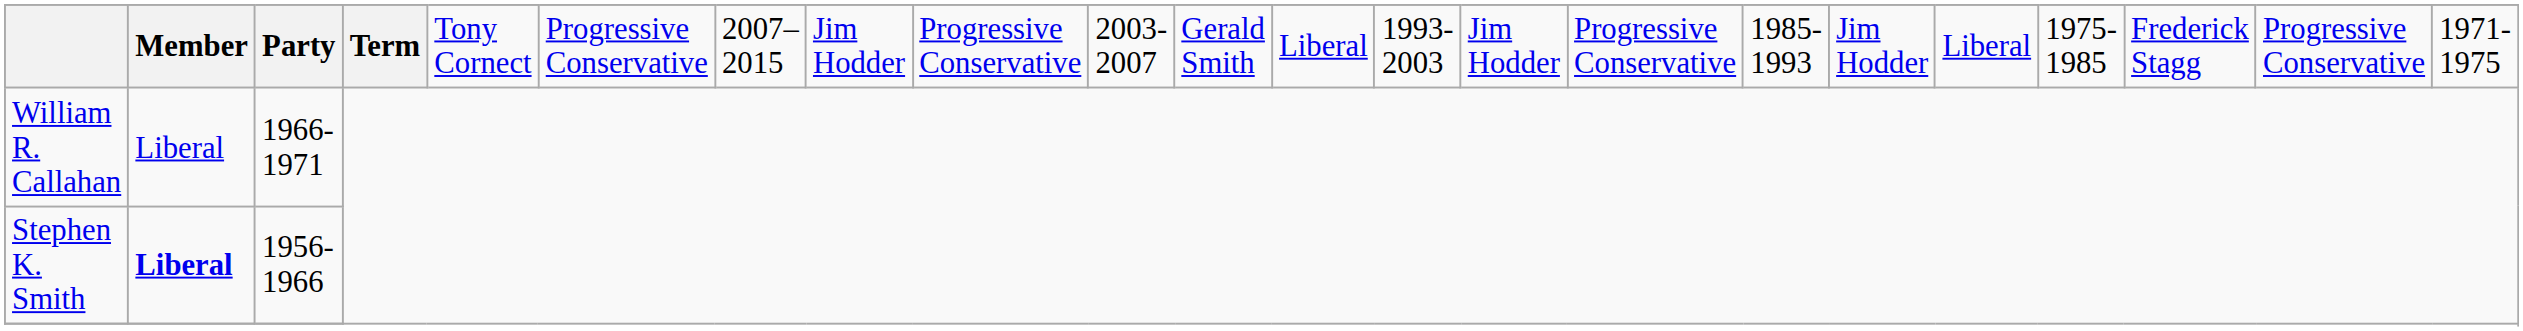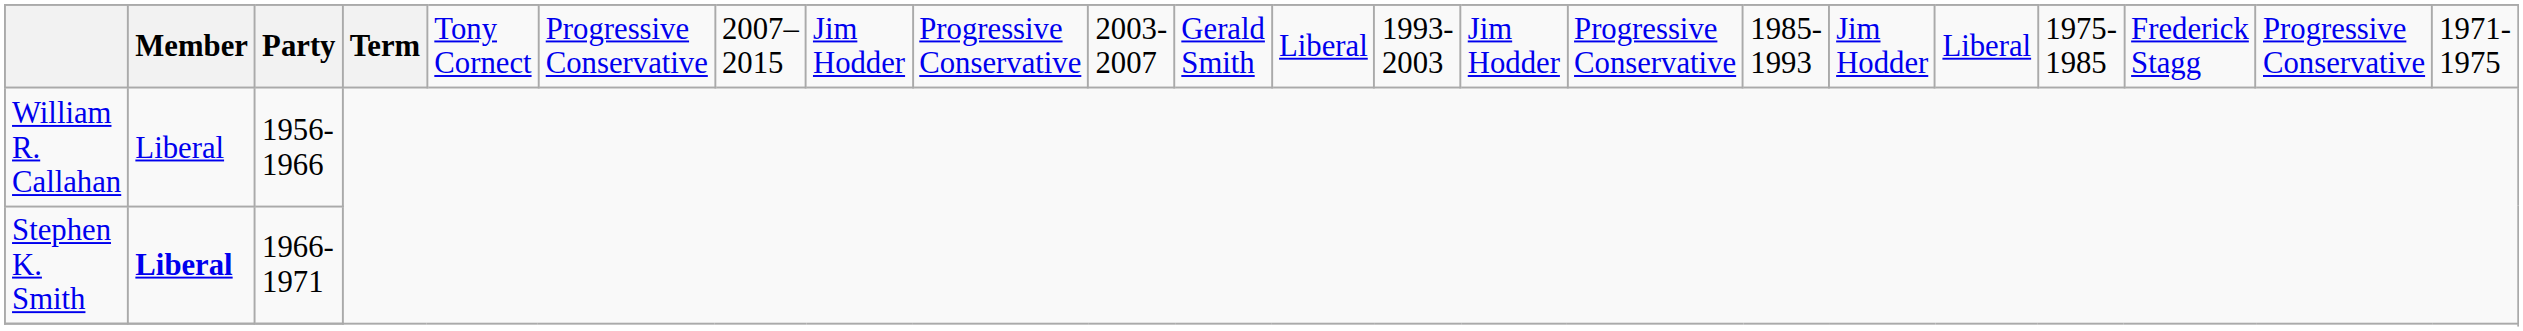William R. Callahan | column 3: 1966-1971 -> 1956-1966
Stephen K. Smith | column 3: 1956-1966 -> 1966-1971
